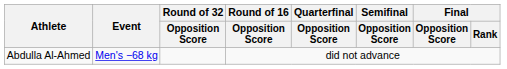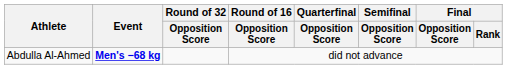Abdulla Al-Ahmed | Event: normal -> bold
